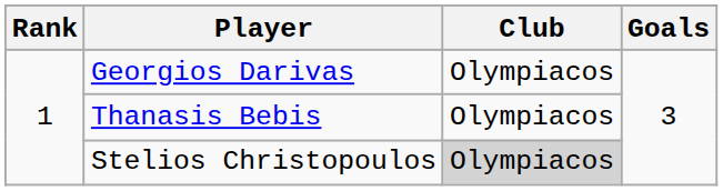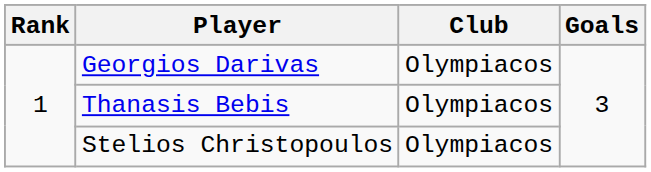Stelios Christopoulos | Club: lightgrey background -> no background
